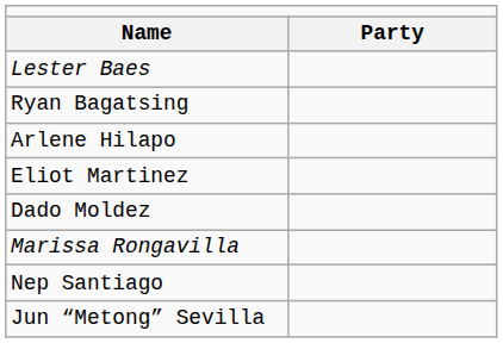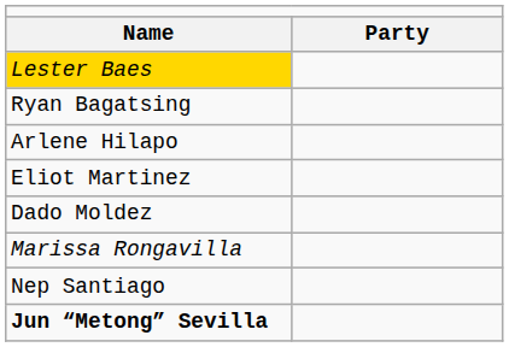Lester Baes | column 1: no background -> gold background
Jun “Metong” Sevilla | column 1: normal -> bold
